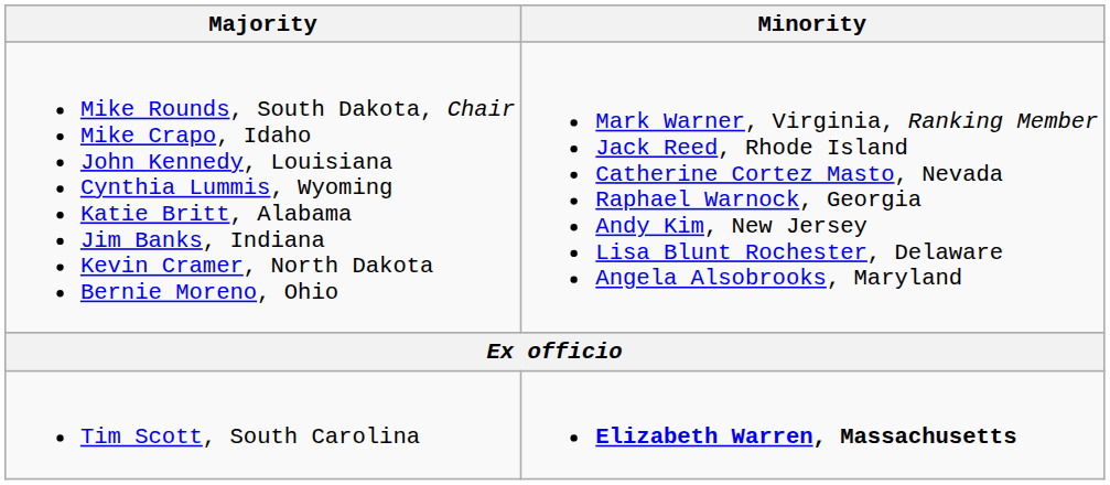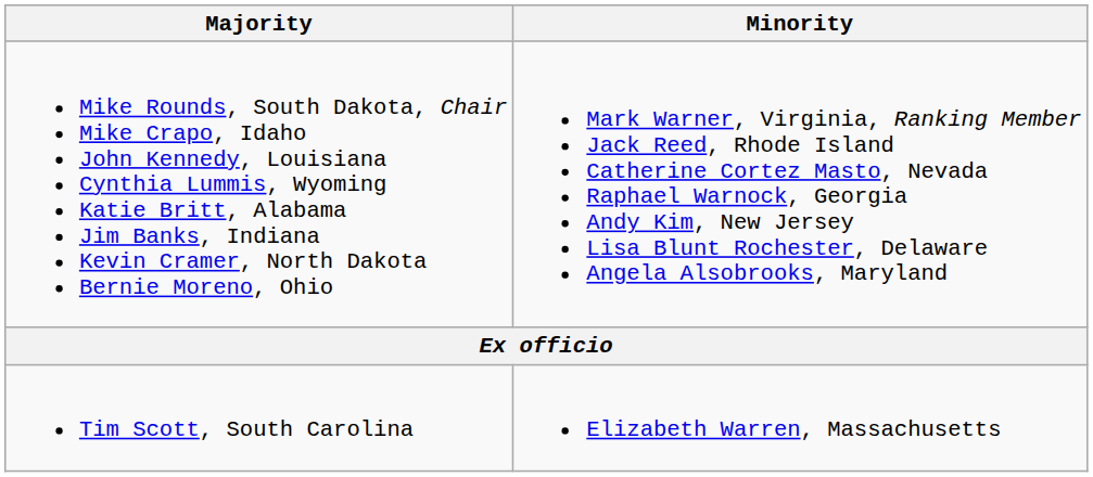Tim Scott, South Carolina | Minority: bold -> normal
